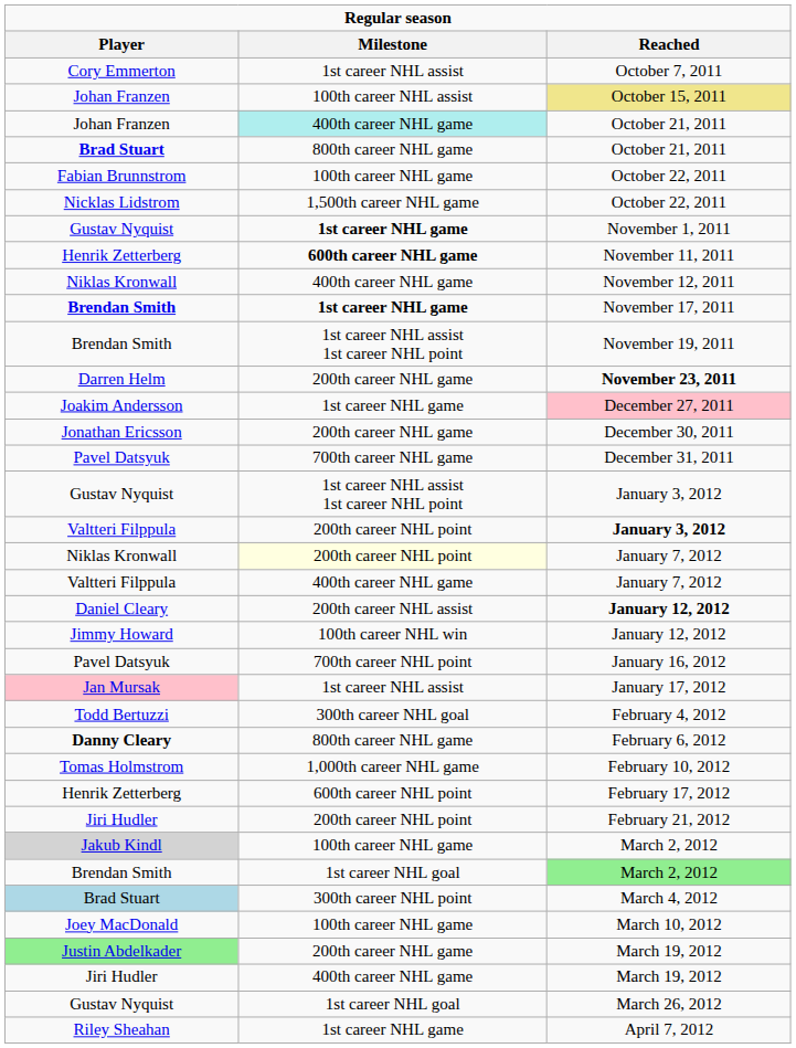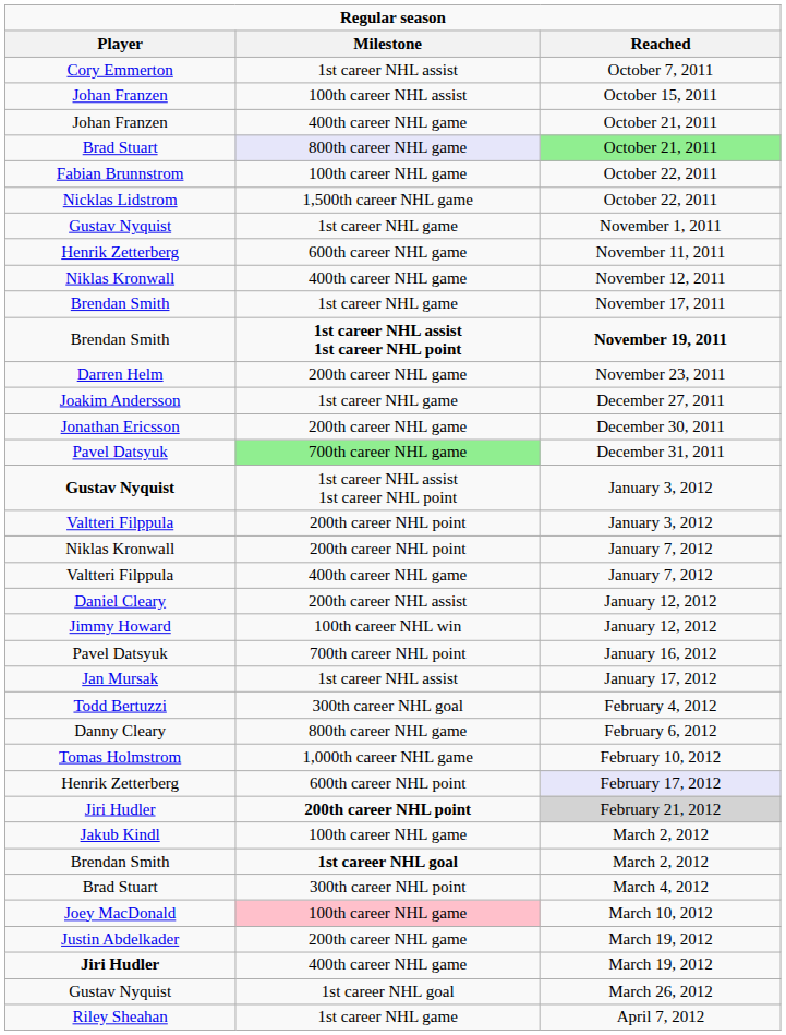row 4 | Reached: khaki background -> no background
row 5 | Milestone: paleturquoise background -> no background
row 6 | Player: bold -> normal
row 6 | Milestone: no background -> lavender background
row 6 | Reached: no background -> lightgreen background
row 9 | Milestone: bold -> normal
row 10 | Milestone: bold -> normal
row 12 | Player: bold -> normal
row 12 | Milestone: bold -> normal
row 13 | Milestone: normal -> bold
row 13 | Reached: normal -> bold
row 14 | Reached: bold -> normal
row 15 | Reached: pink background -> no background
row 17 | Milestone: no background -> lightgreen background
row 18 | Player: normal -> bold
row 19 | Reached: bold -> normal
row 20 | Milestone: lightyellow background -> no background
row 22 | Reached: bold -> normal
row 25 | Player: pink background -> no background
row 27 | Player: bold -> normal
row 29 | Reached: no background -> lavender background
row 30 | Milestone: normal -> bold
row 30 | Reached: no background -> lightgrey background
row 31 | Player: lightgrey background -> no background
row 32 | Milestone: normal -> bold
row 32 | Reached: lightgreen background -> no background
row 33 | Player: lightblue background -> no background
row 34 | Milestone: no background -> pink background
row 35 | Player: lightgreen background -> no background
row 36 | Player: normal -> bold
